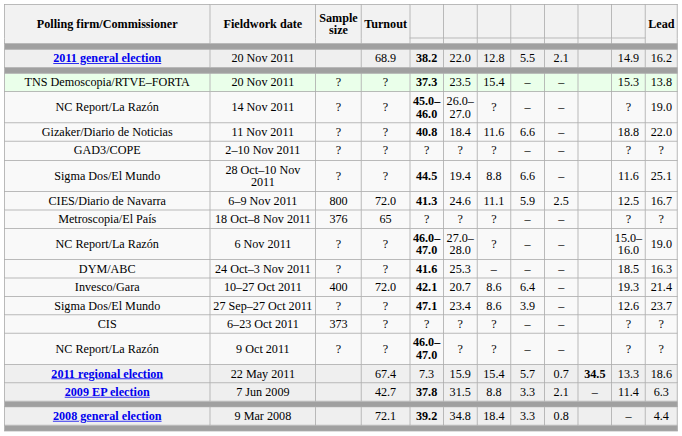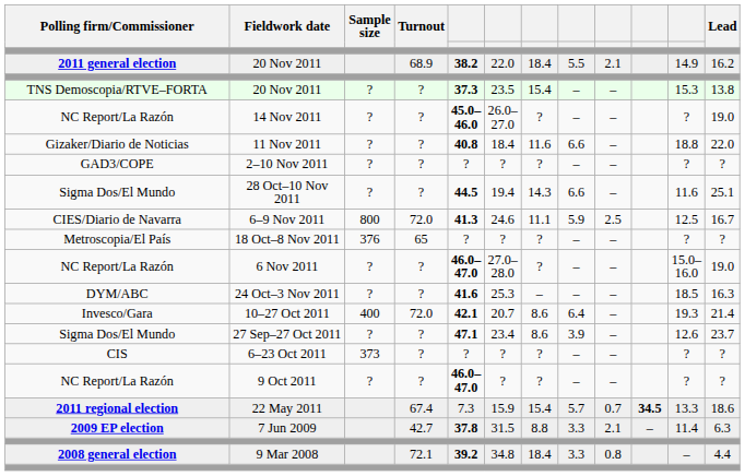2011 general election / 20 Nov 2011 | column 7: 12.8 -> 18.4
28 Oct–10 Nov 2011 | column 7: 8.8 -> 14.3
